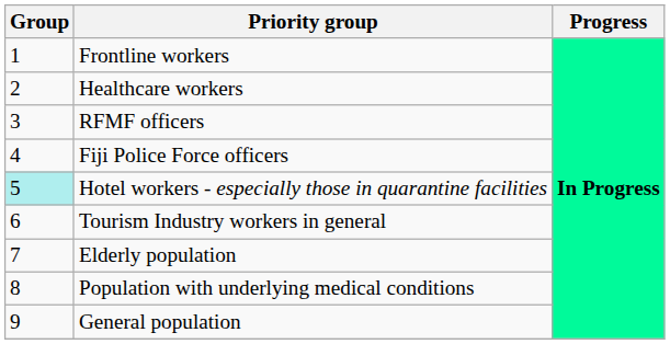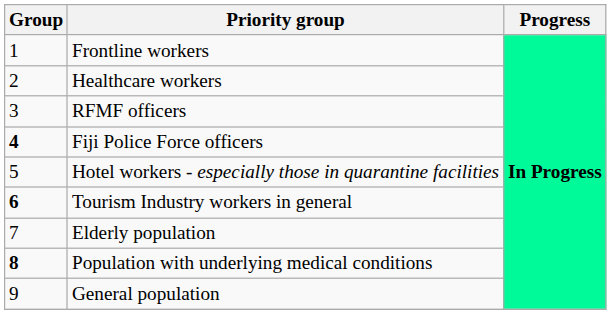Fiji Police Force officers | Group: normal -> bold
Hotel workers - especially those in quarantine facilities | Group: paleturquoise background -> no background
Tourism Industry workers in general | Group: normal -> bold
Population with underlying medical conditions | Group: normal -> bold
